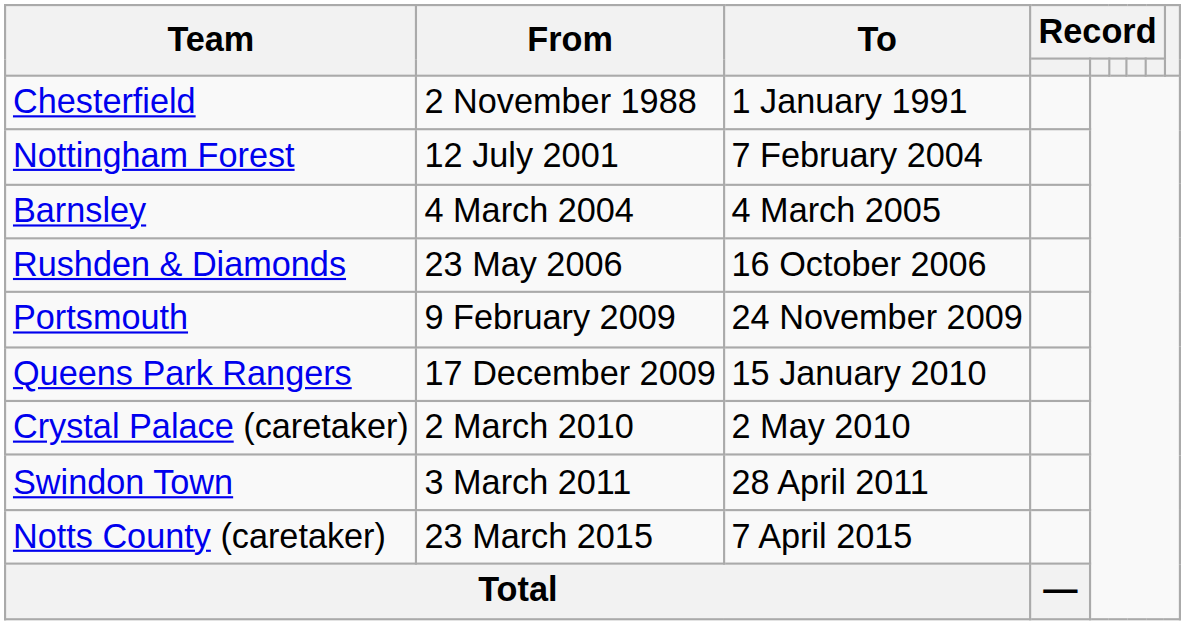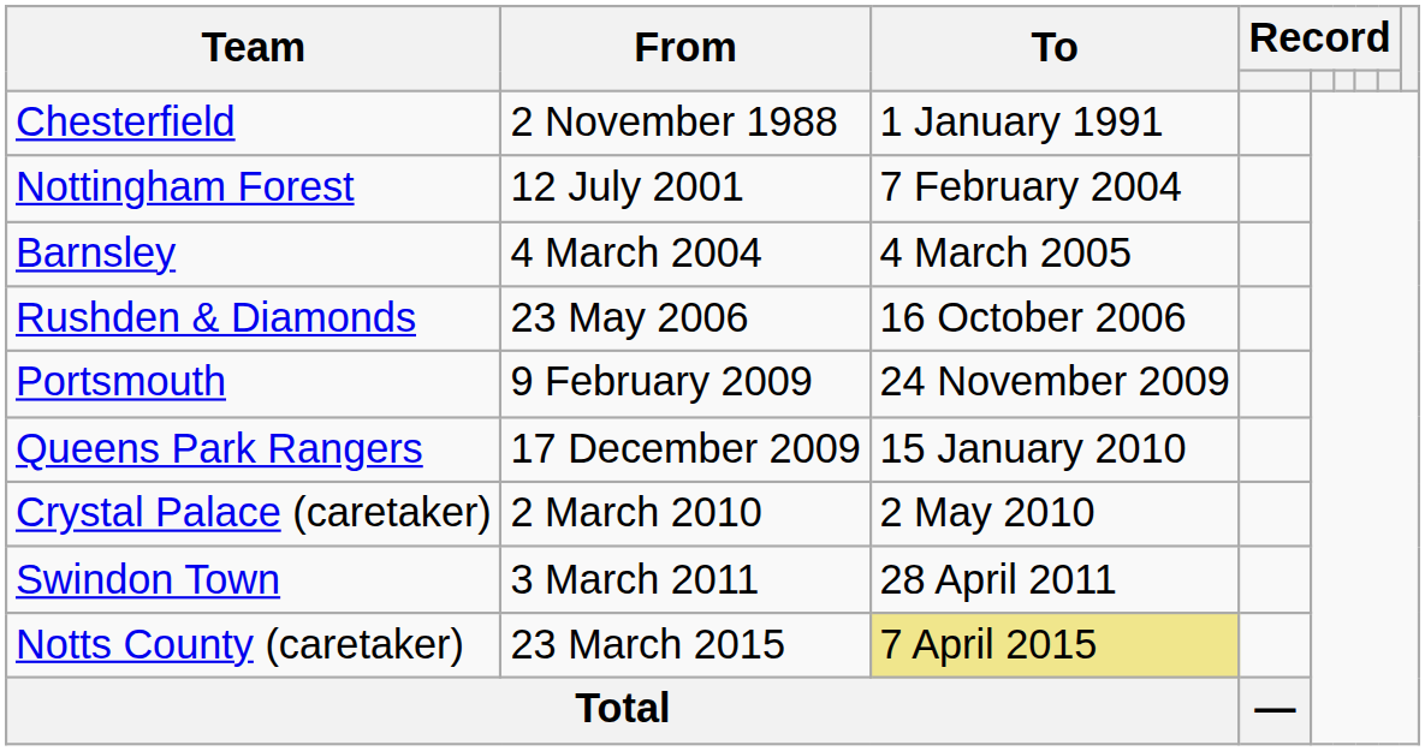Notts County (caretaker) | To: no background -> khaki background
